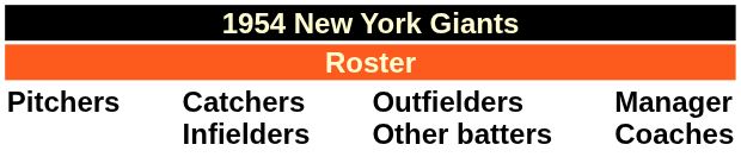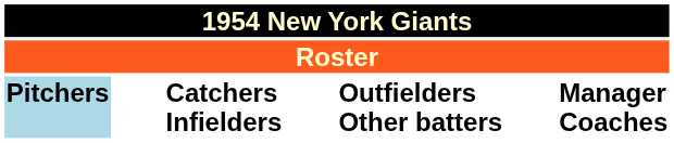Pitchers | column 1: no background -> lightblue background
